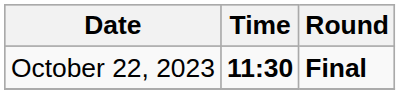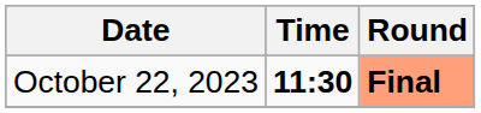October 22, 2023 | Round: no background -> lightsalmon background
